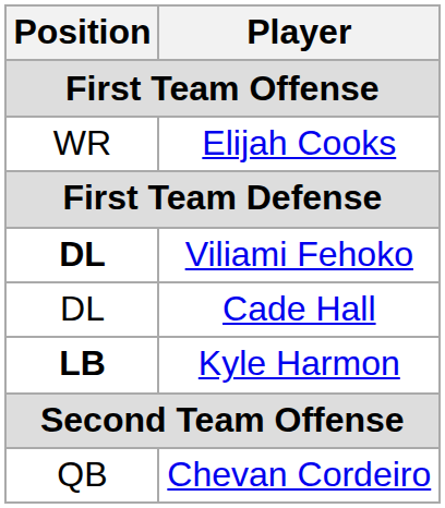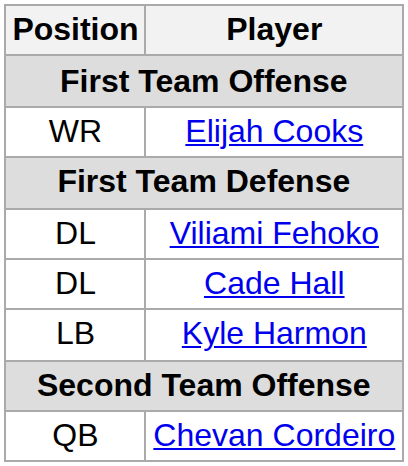Viliami Fehoko | Position: bold -> normal
Kyle Harmon | Position: bold -> normal
